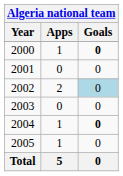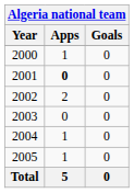2000 | Goals: bold -> normal
2001 | Apps: normal -> bold
2002 | Goals: lightblue background -> no background
2004 | Goals: bold -> normal
